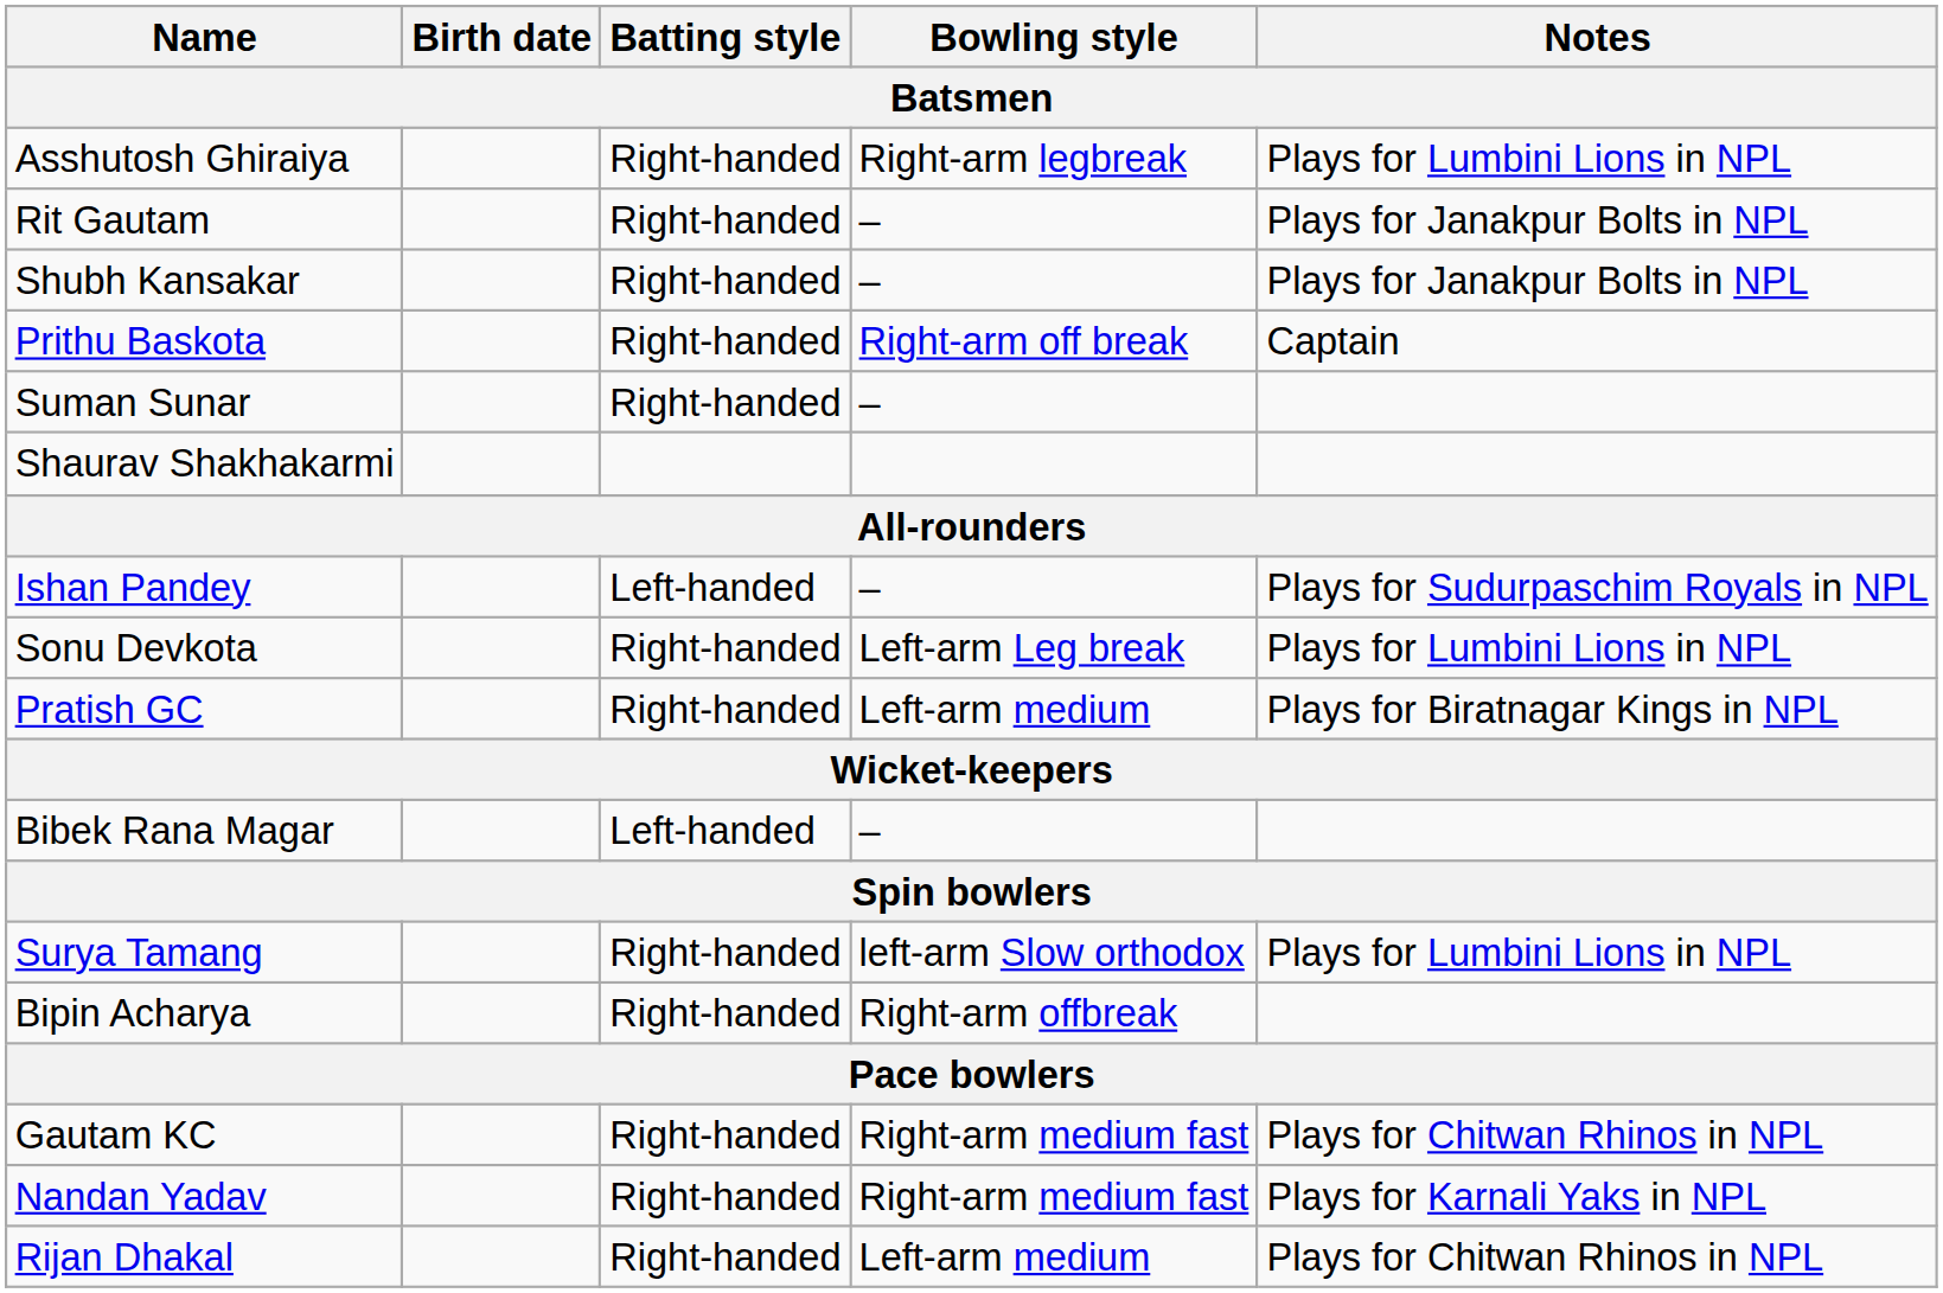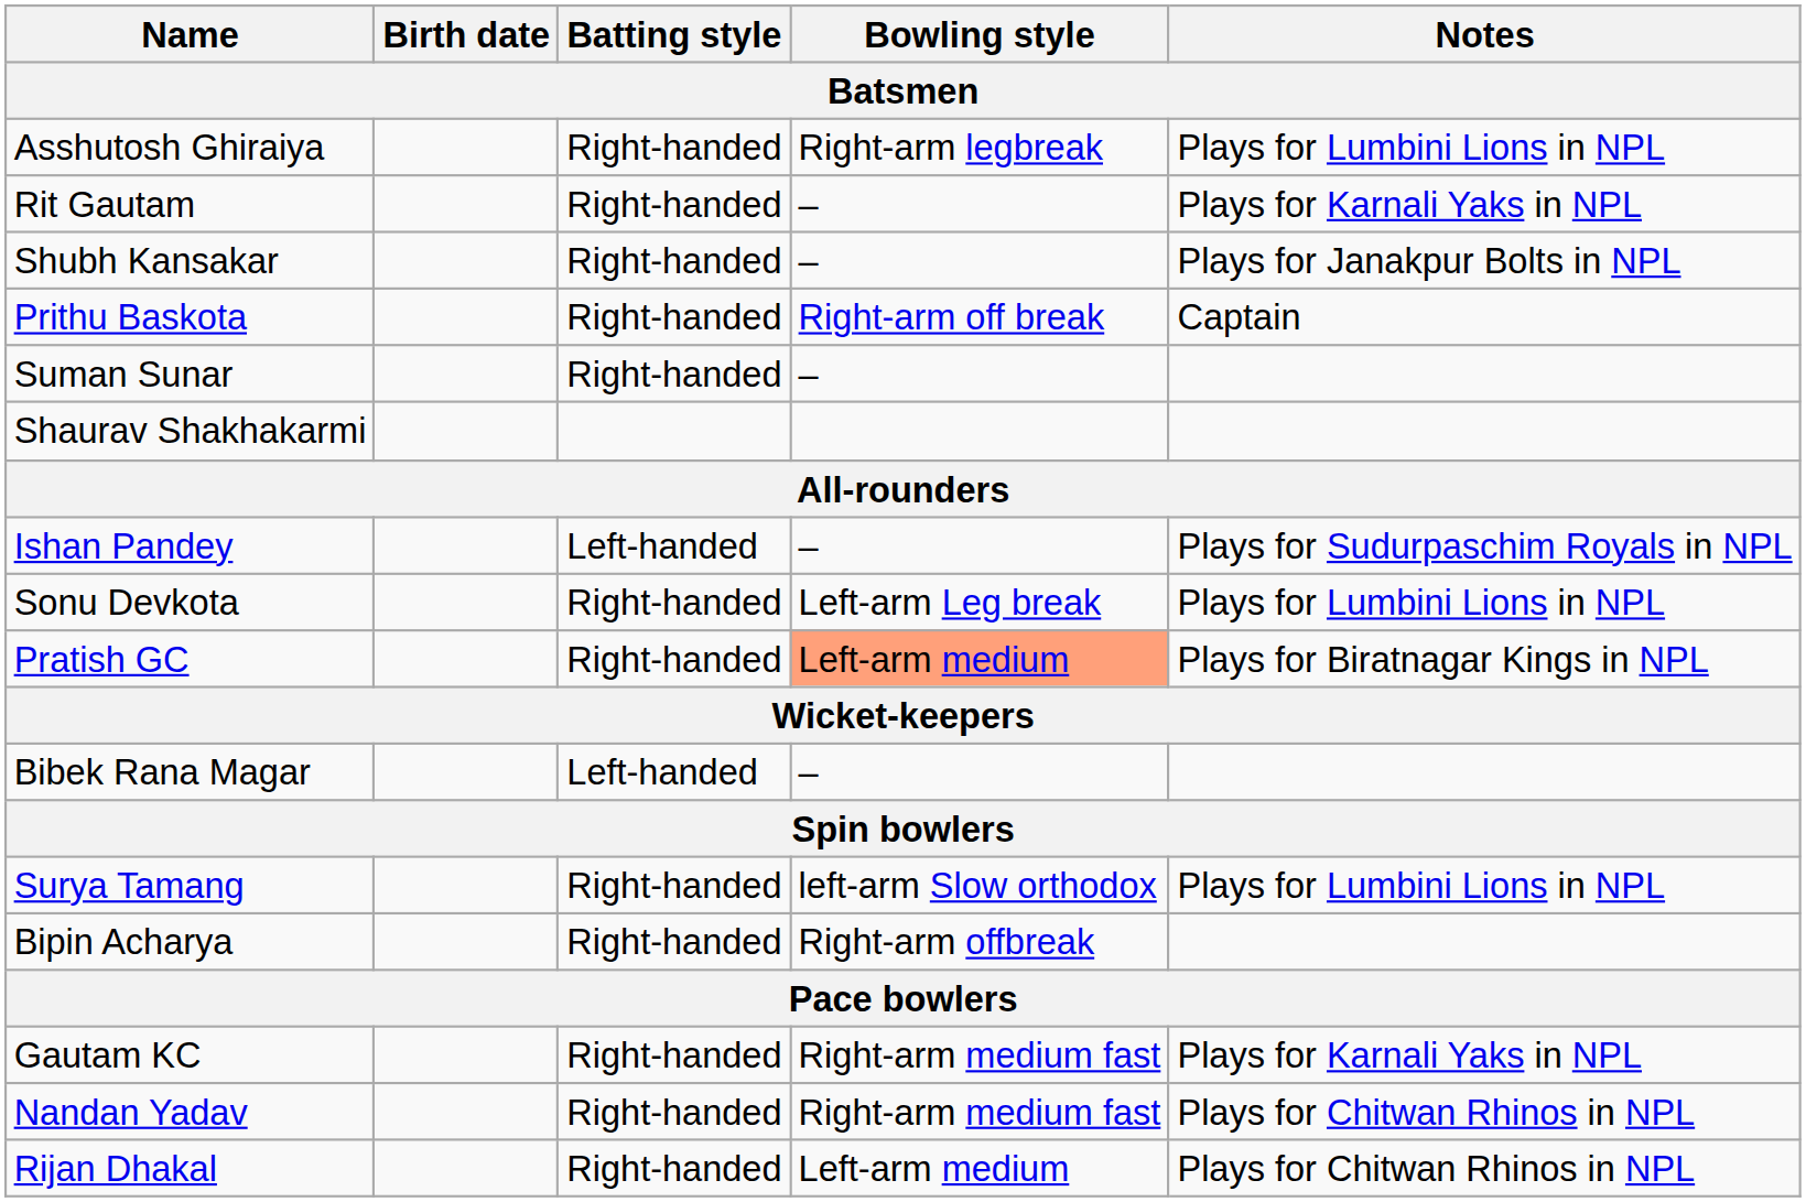Rit Gautam | Notes: Plays for Janakpur Bolts in NPL -> Plays for Karnali Yaks in NPL
Pratish GC | Bowling style: no background -> lightsalmon background
Gautam KC | Notes: Plays for Chitwan Rhinos in NPL -> Plays for Karnali Yaks in NPL
Nandan Yadav | Notes: Plays for Karnali Yaks in NPL -> Plays for Chitwan Rhinos in NPL
